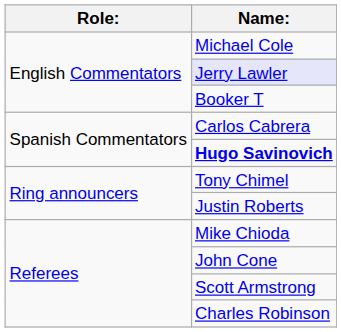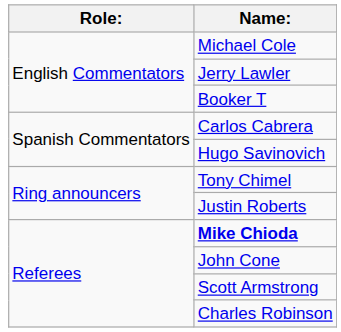Jerry Lawler | Name:: lavender background -> no background
Hugo Savinovich | Name:: bold -> normal
Mike Chioda | Name:: normal -> bold
